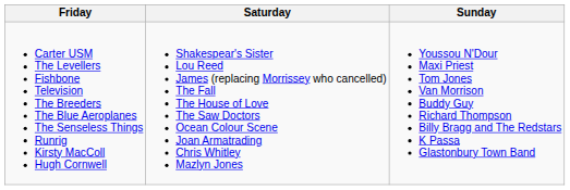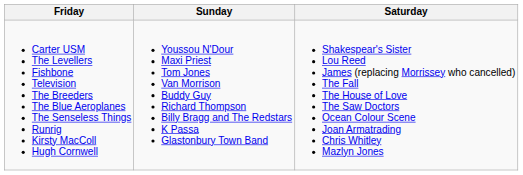columns swapped: Saturday <-> Sunday
